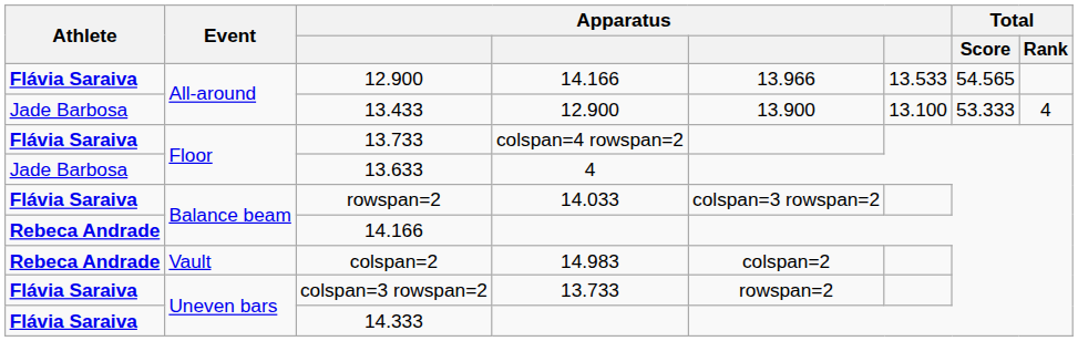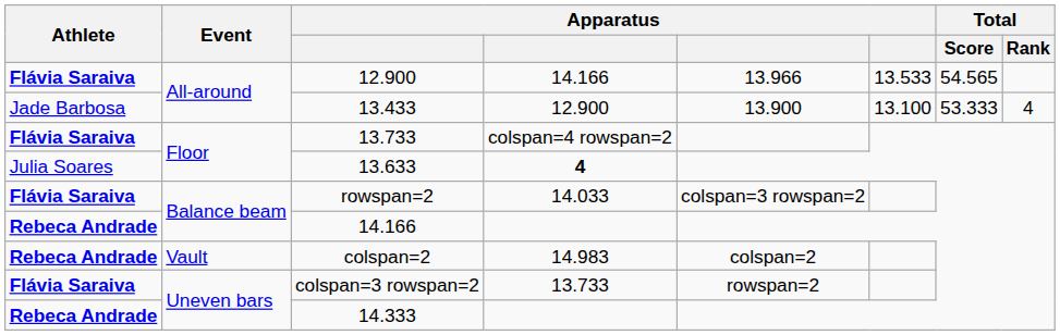13.633 | Athlete: Jade Barbosa -> Julia Soares
13.633 | column 4: normal -> bold
14.333 | Athlete: Flávia Saraiva -> Rebeca Andrade
